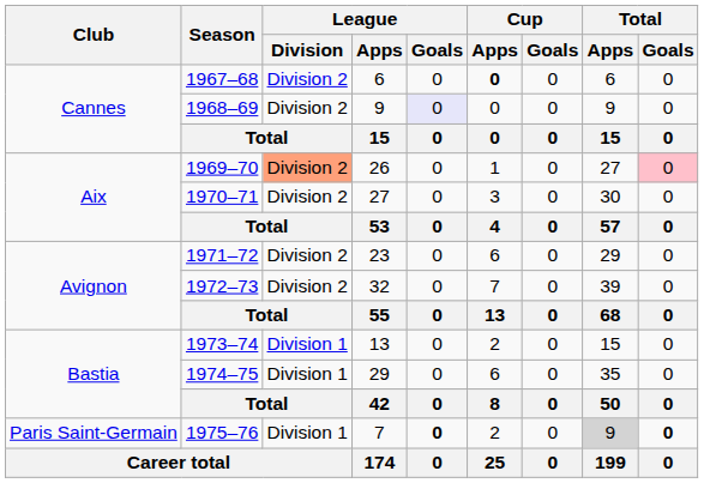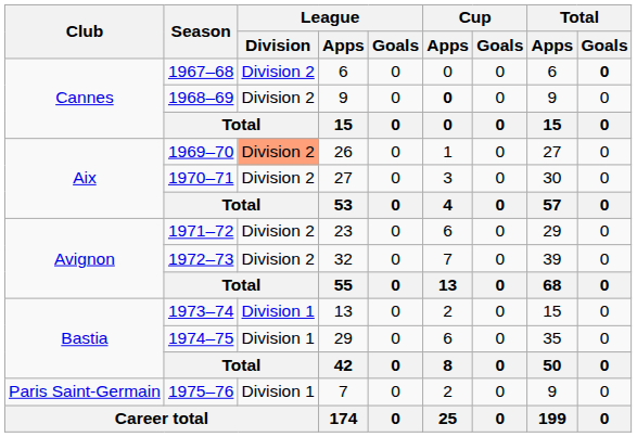1967–68 | Cup / Apps: bold -> normal
1967–68 | Total / Goals: normal -> bold
1968–69 | League / Goals: lavender background -> no background
1968–69 | Cup / Apps: normal -> bold
1969–70 | Total / Goals: pink background -> no background
1975–76 | League / Goals: bold -> normal
1975–76 | Total / Apps: lightgrey background -> no background
1975–76 | Total / Goals: bold -> normal
